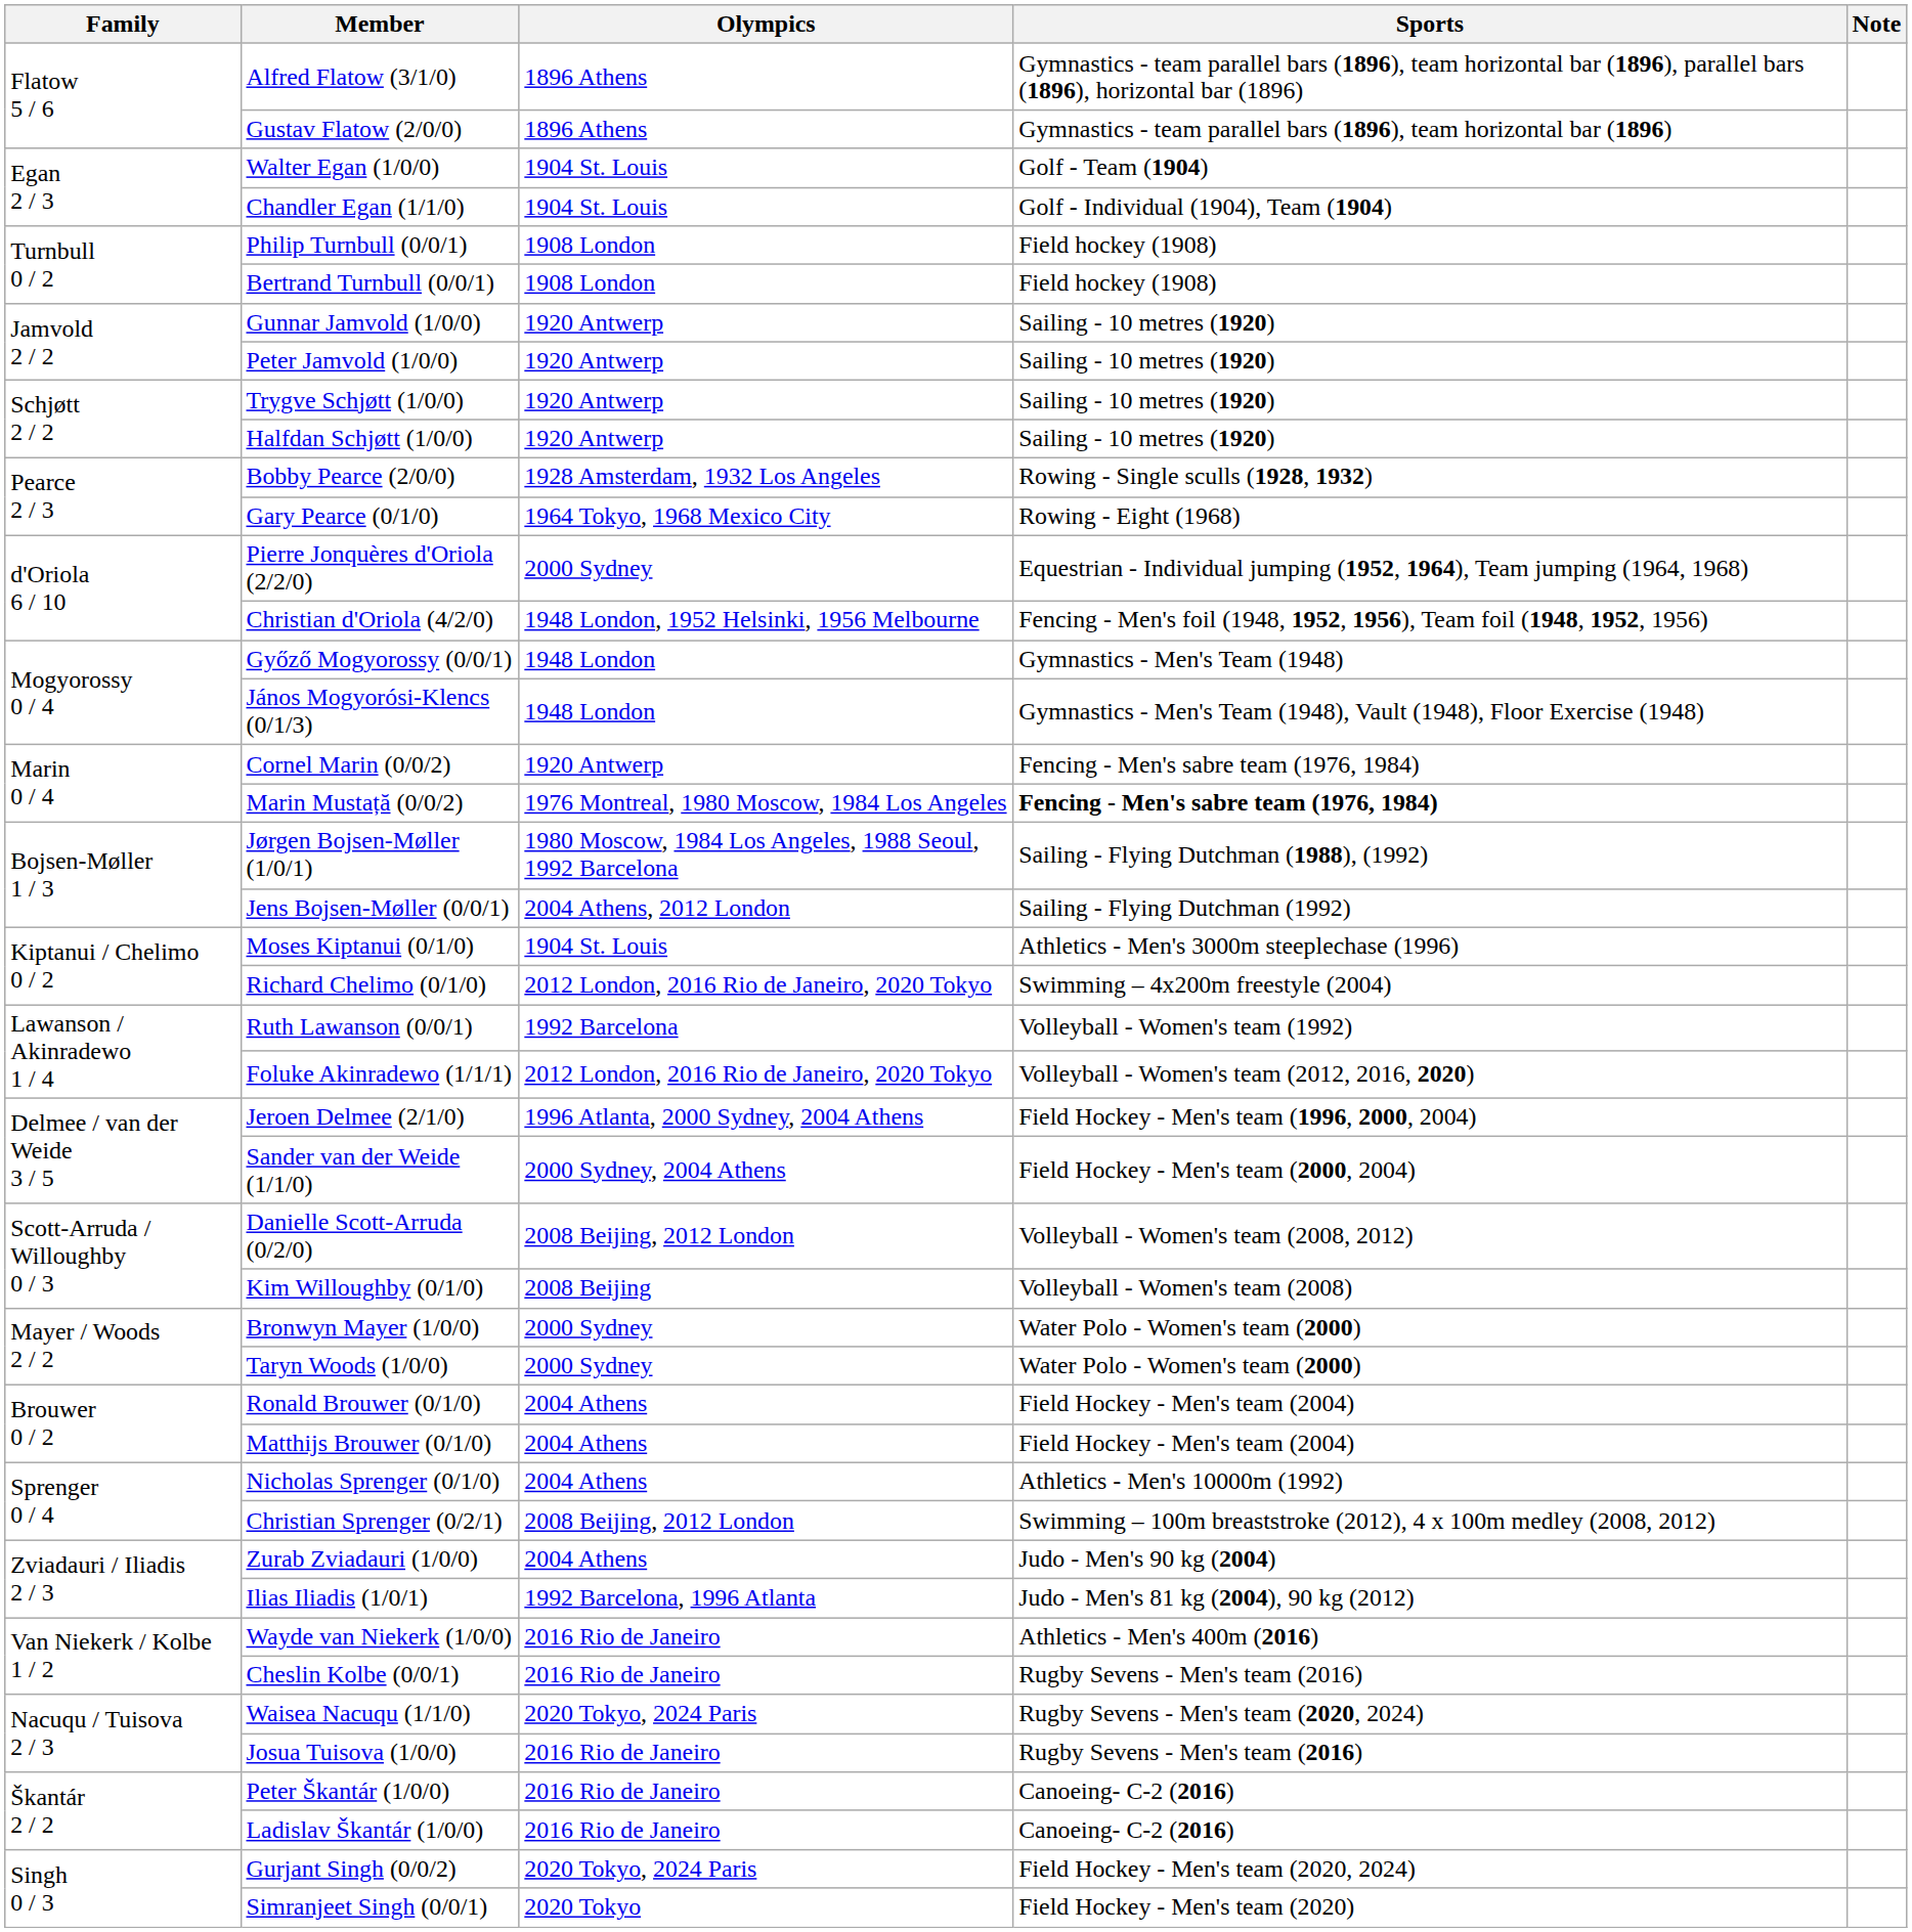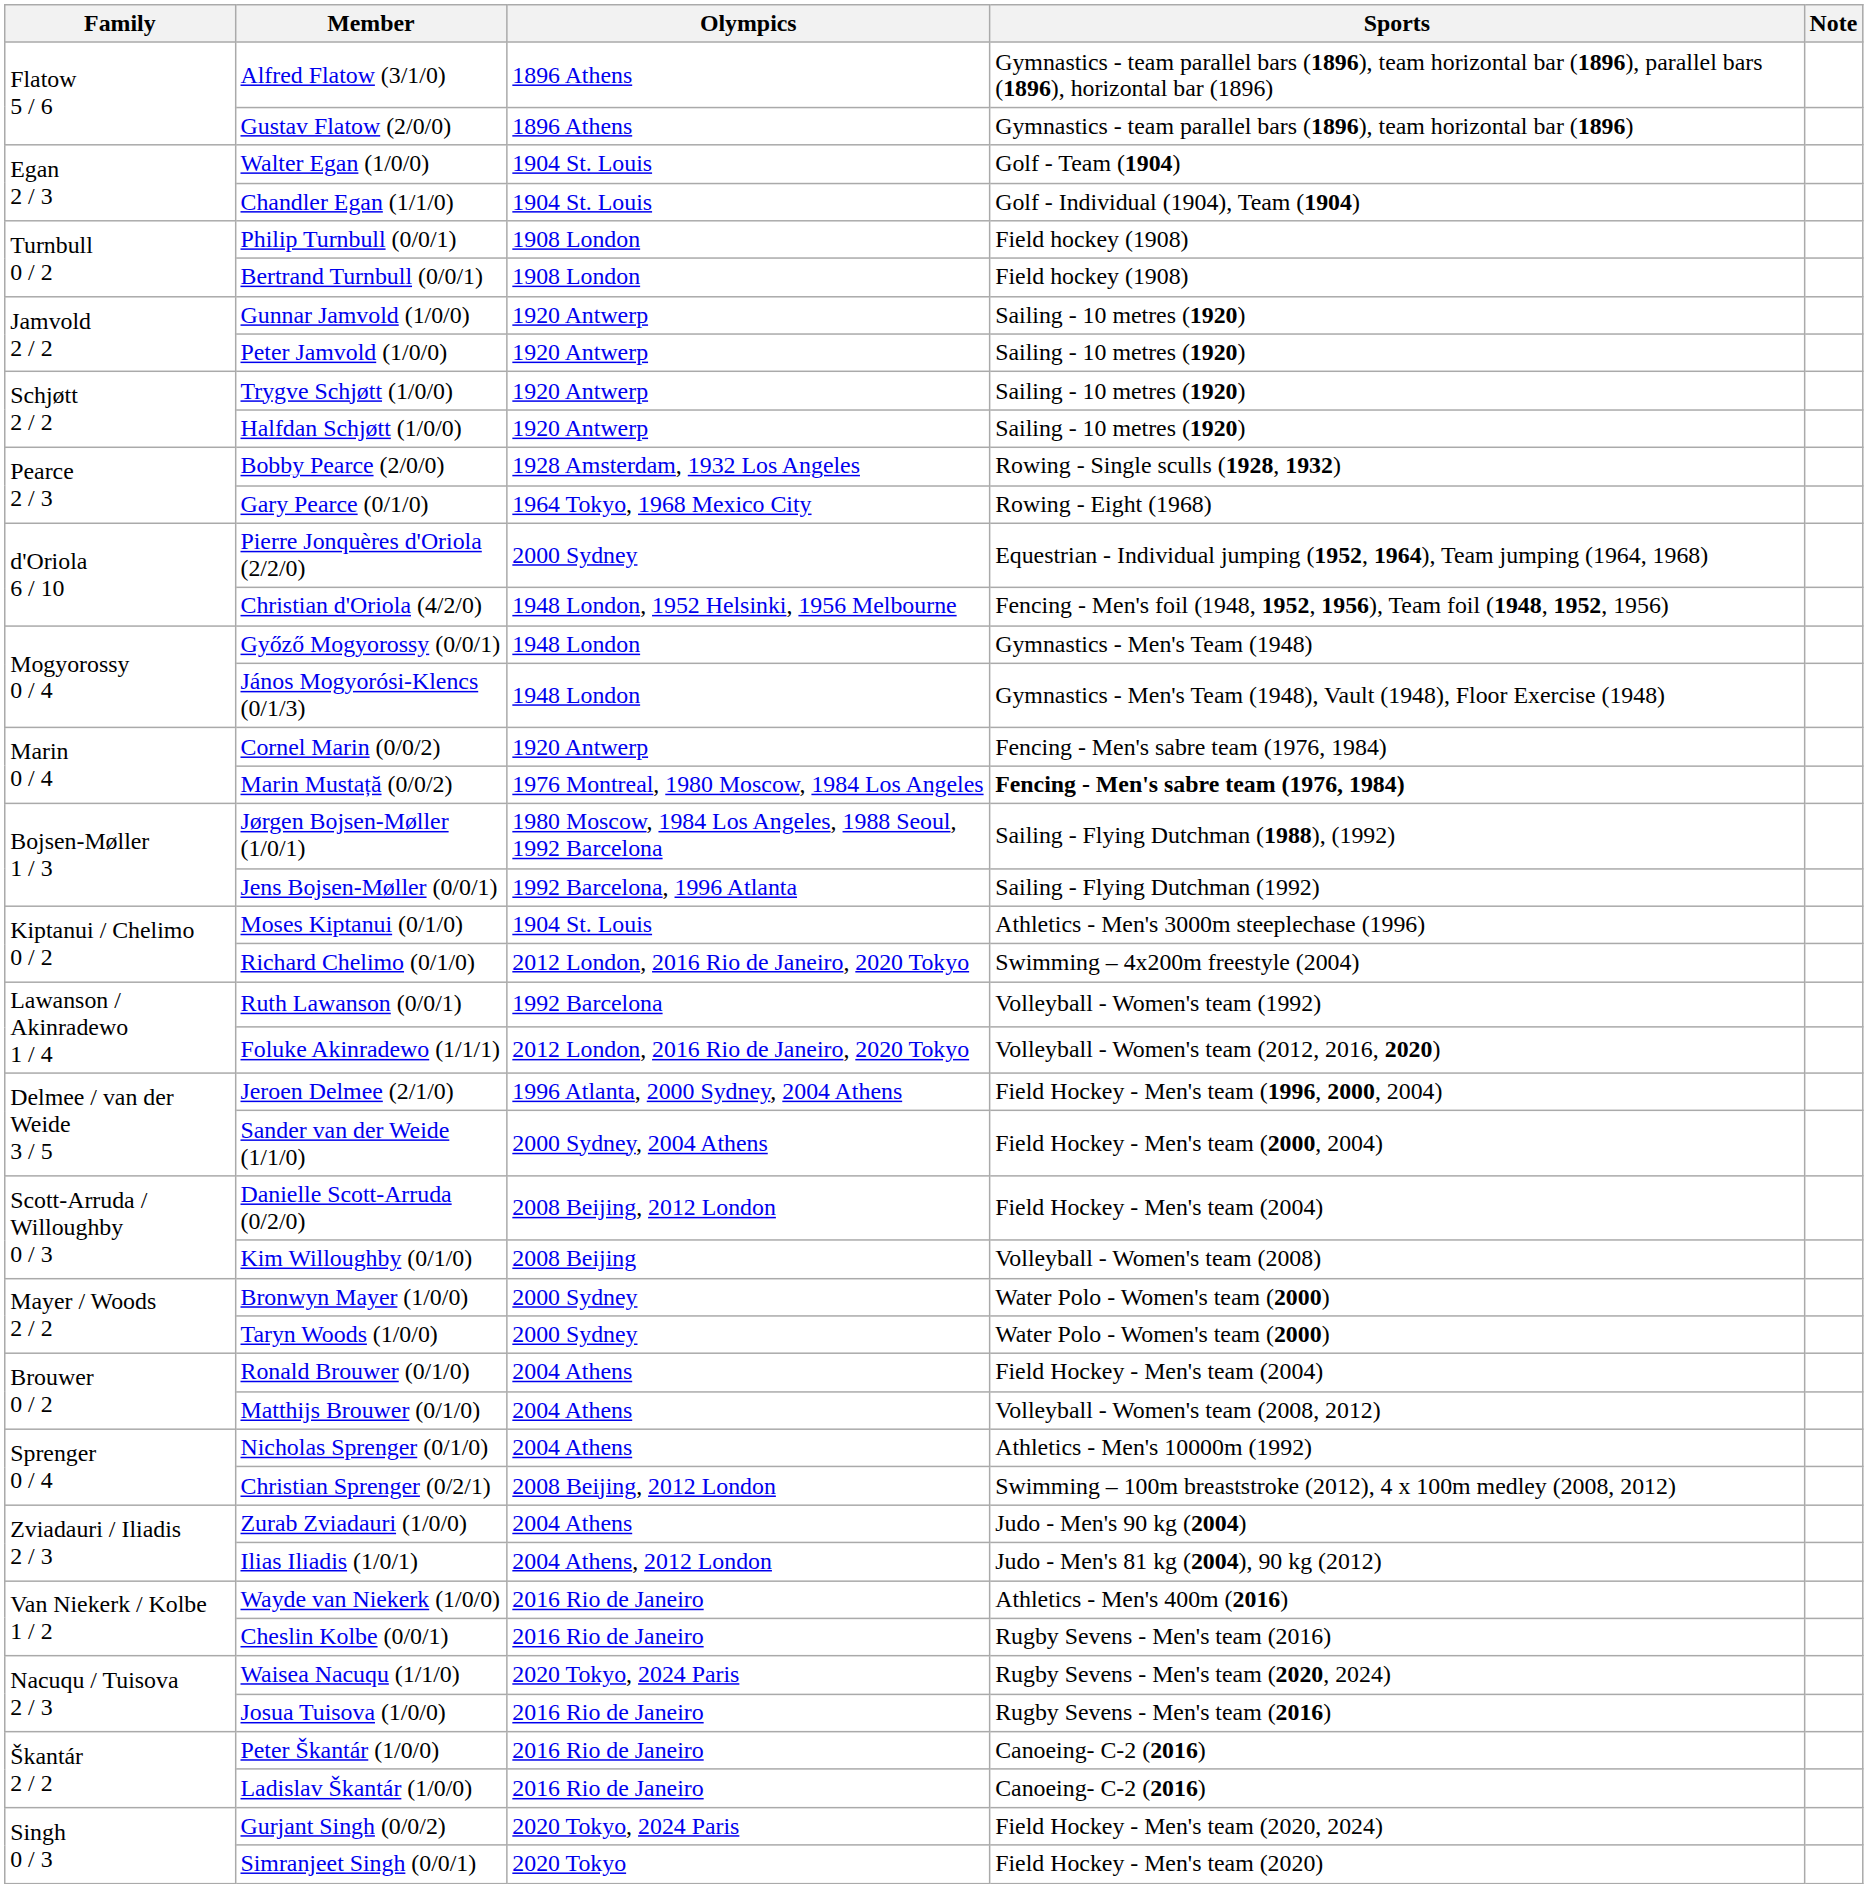Jens Bojsen-Møller (0/0/1) | Olympics: 2004 Athens, 2012 London -> 1992 Barcelona, 1996 Atlanta
Danielle Scott-Arruda (0/2/0) | Sports: Volleyball - Women's team (2008, 2012) -> Field Hockey - Men's team (2004)
Matthijs Brouwer (0/1/0) | Sports: Field Hockey - Men's team (2004) -> Volleyball - Women's team (2008, 2012)
Ilias Iliadis (1/0/1) | Olympics: 1992 Barcelona, 1996 Atlanta -> 2004 Athens, 2012 London
